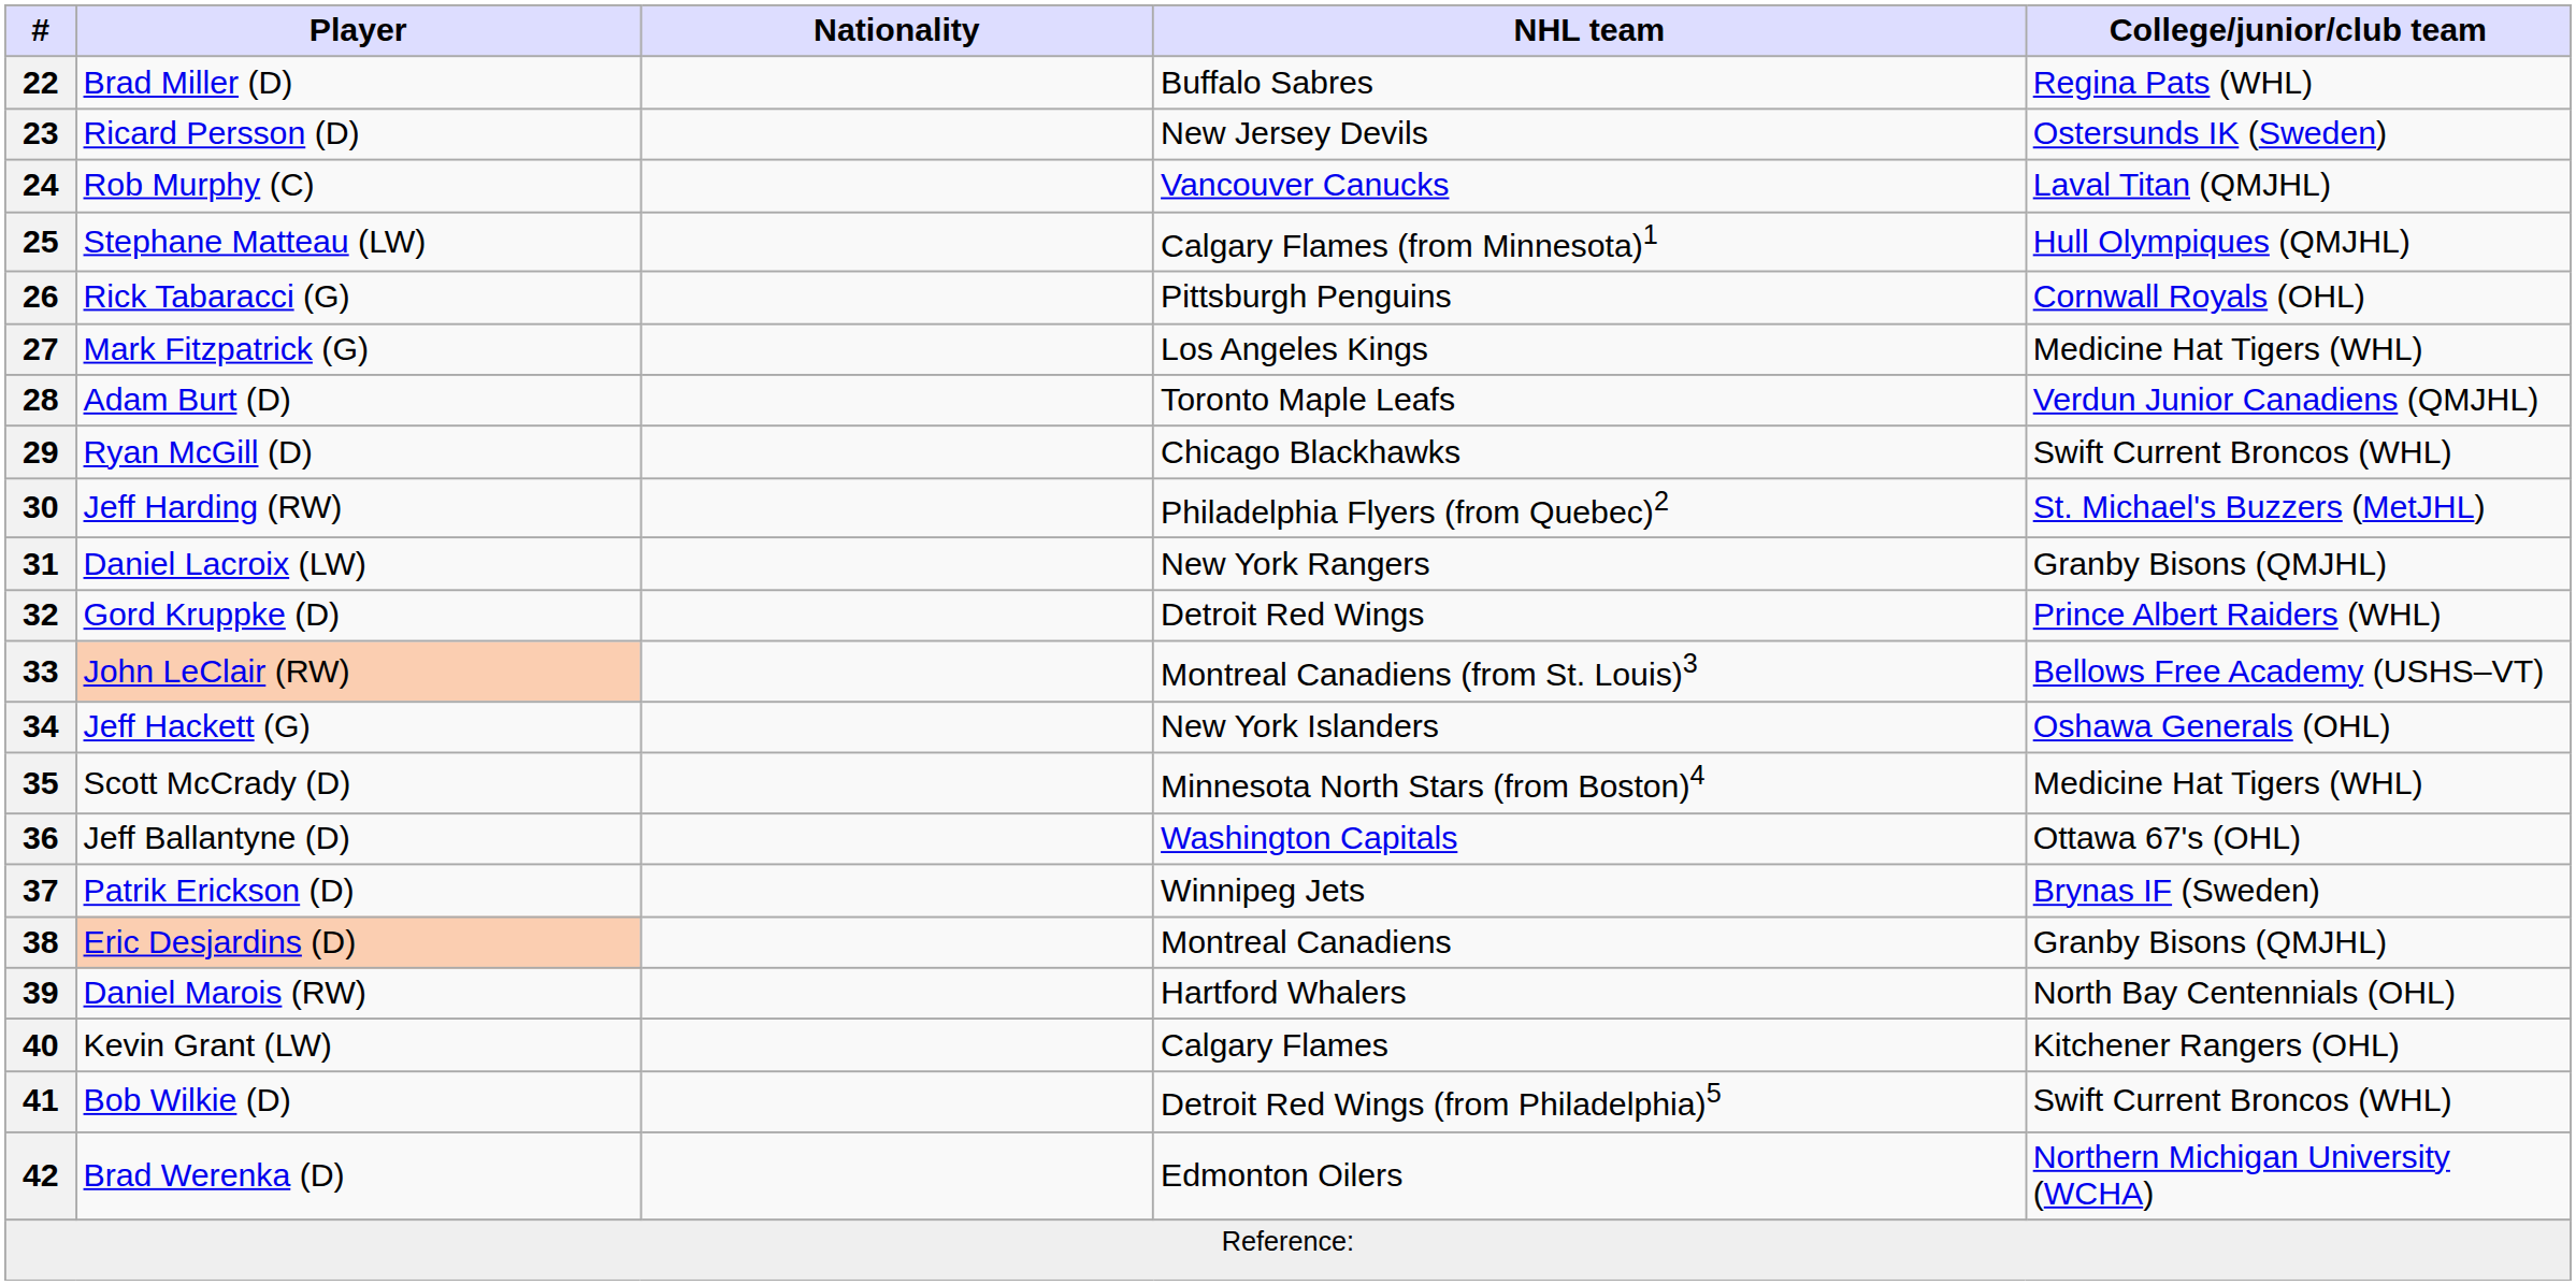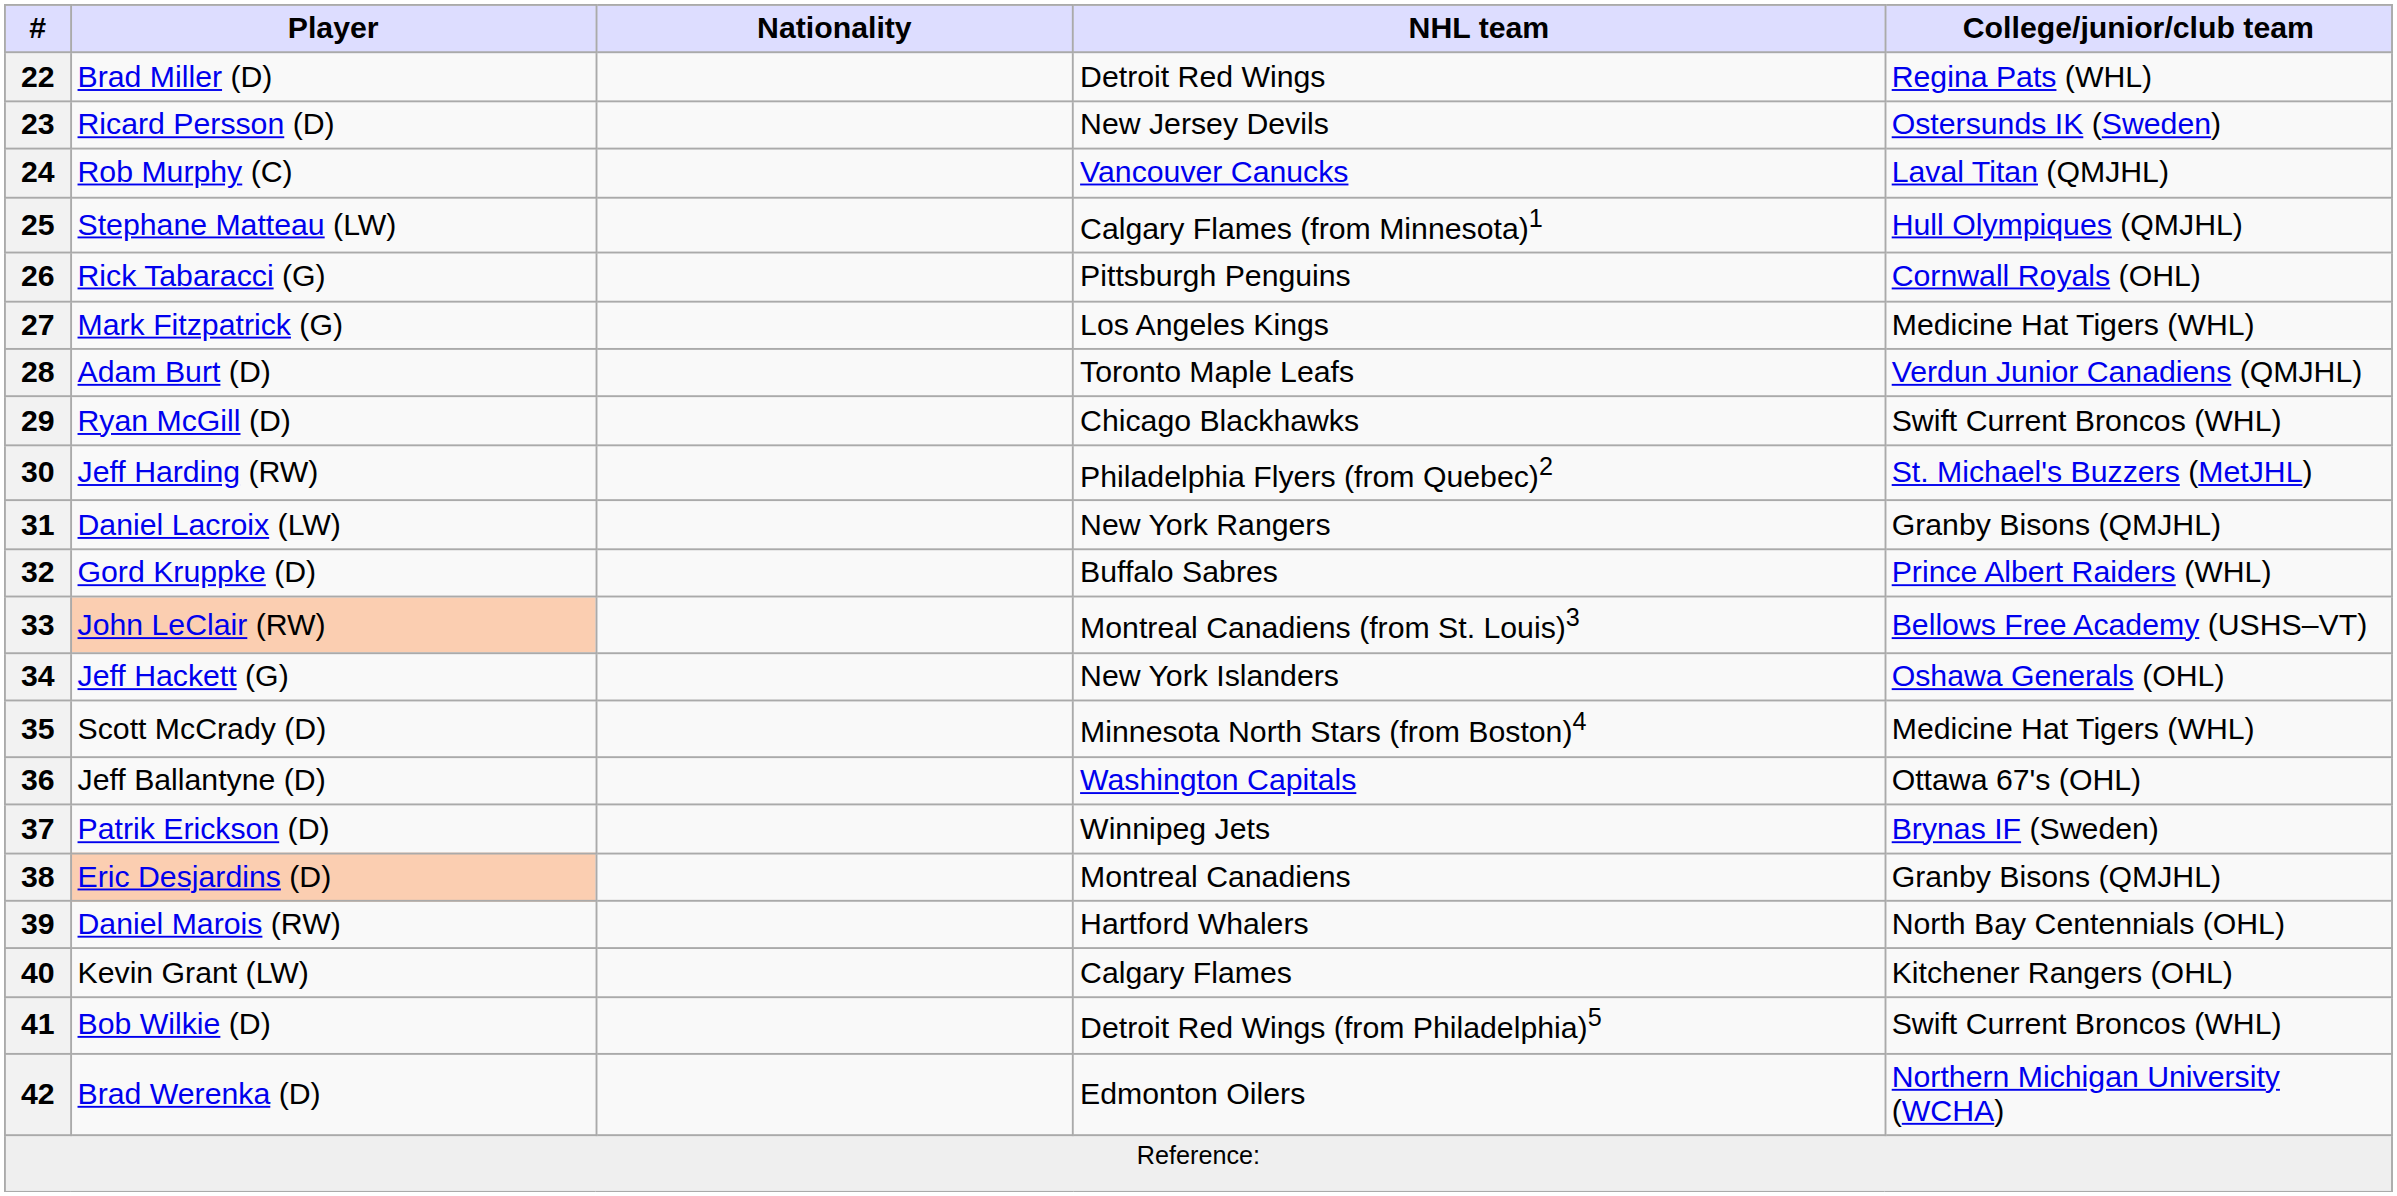22 | NHL team: Buffalo Sabres -> Detroit Red Wings
32 | NHL team: Detroit Red Wings -> Buffalo Sabres
